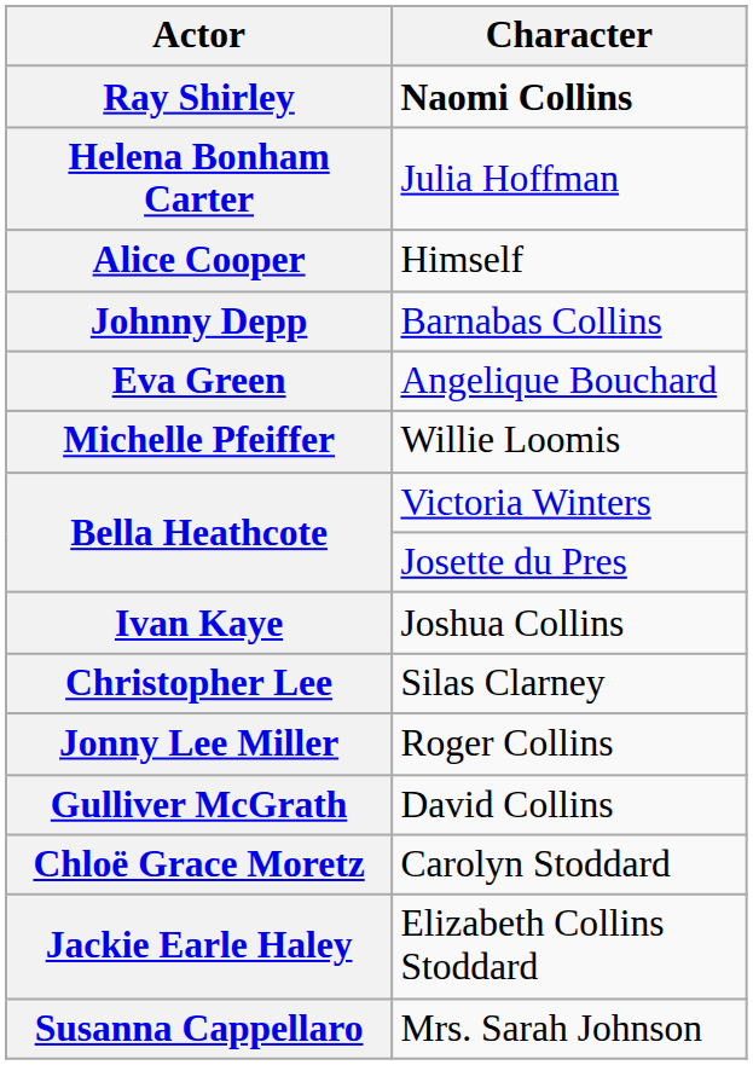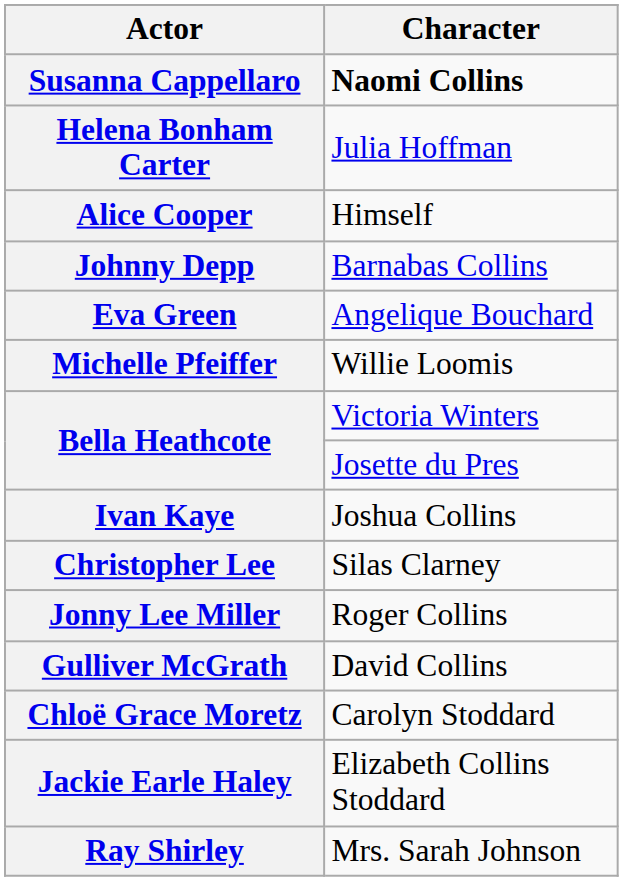row 2 | Actor: Ray Shirley -> Susanna Cappellaro
row 16 | Actor: Susanna Cappellaro -> Ray Shirley
